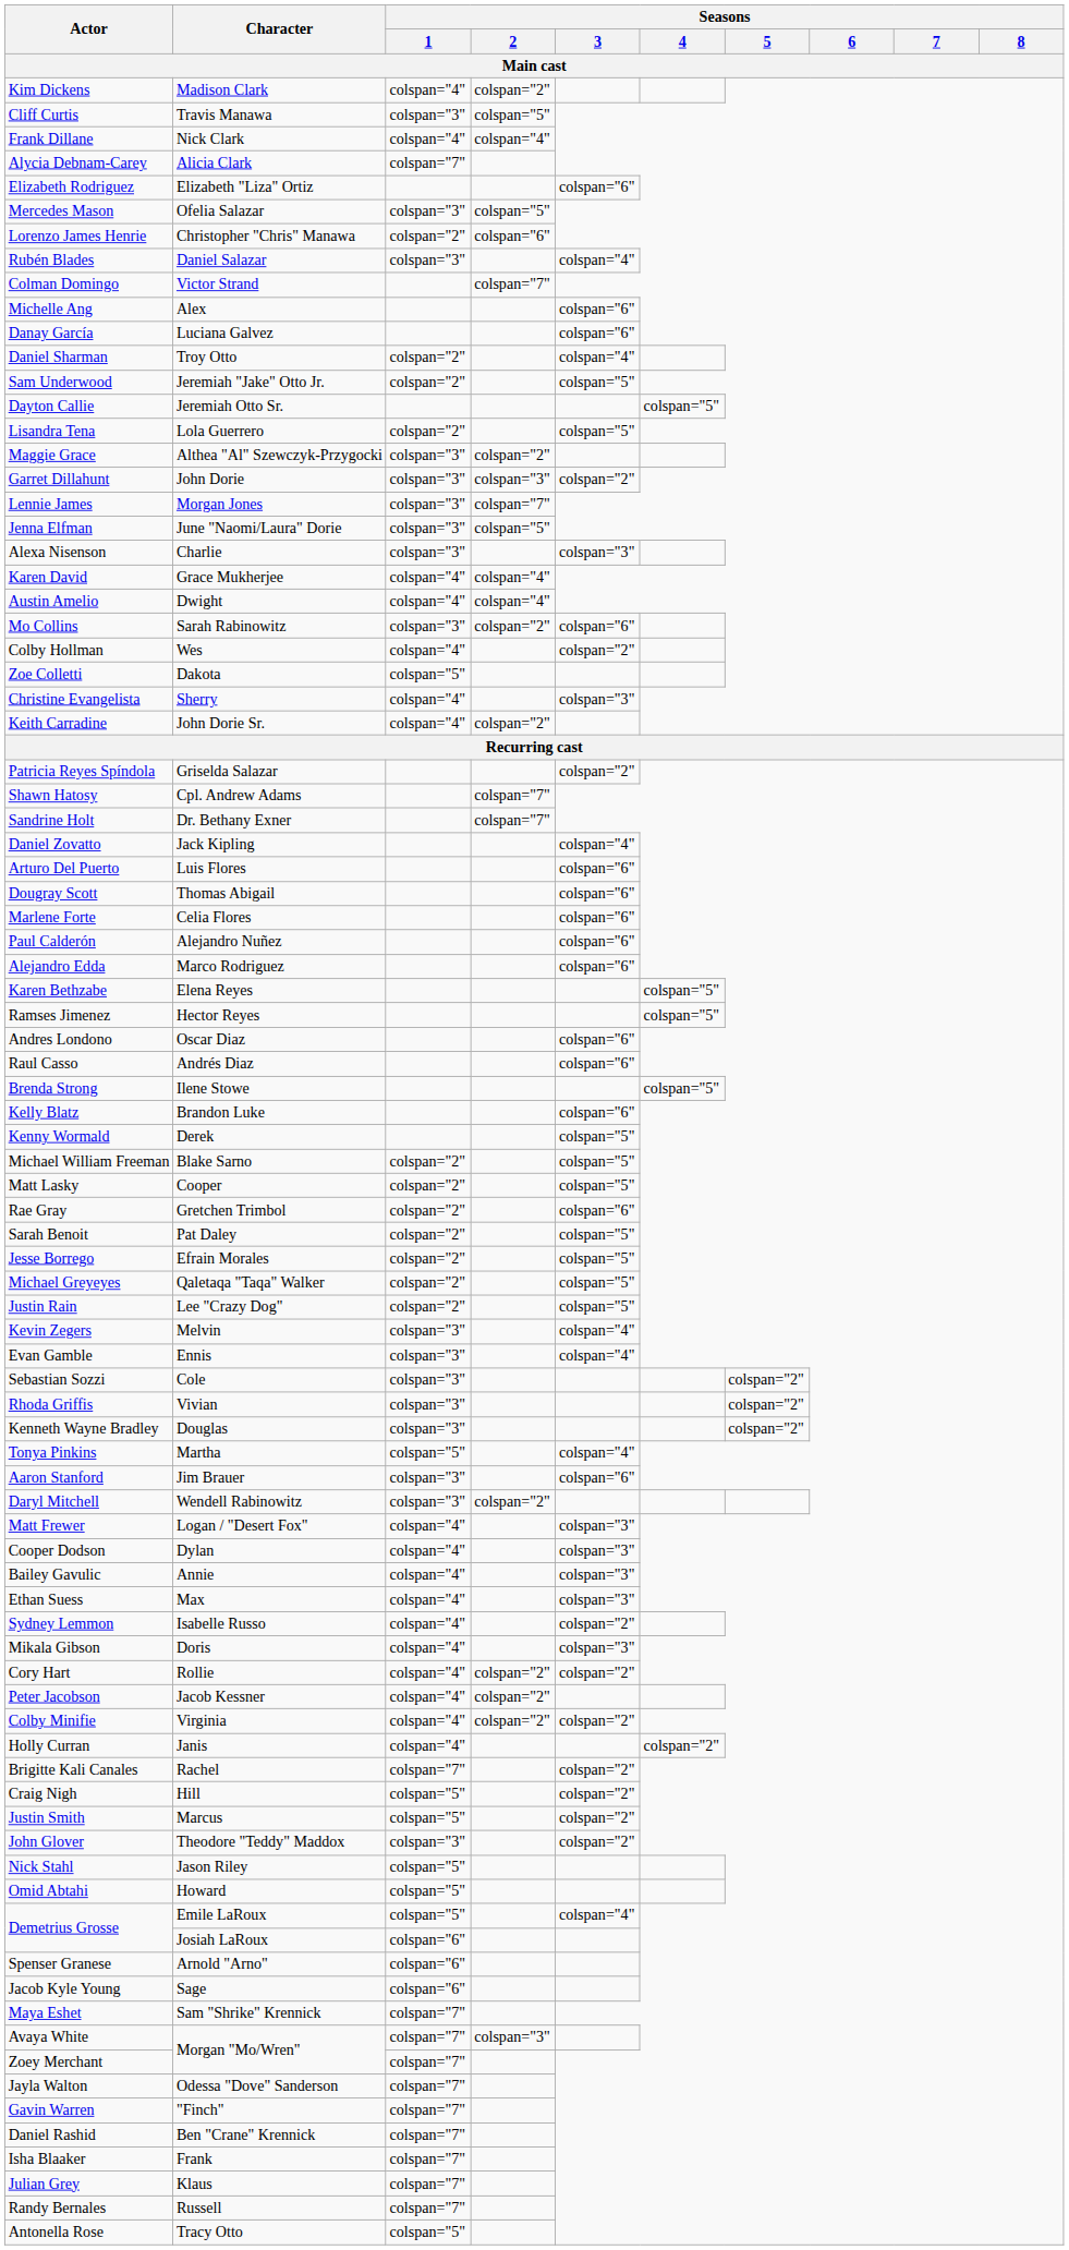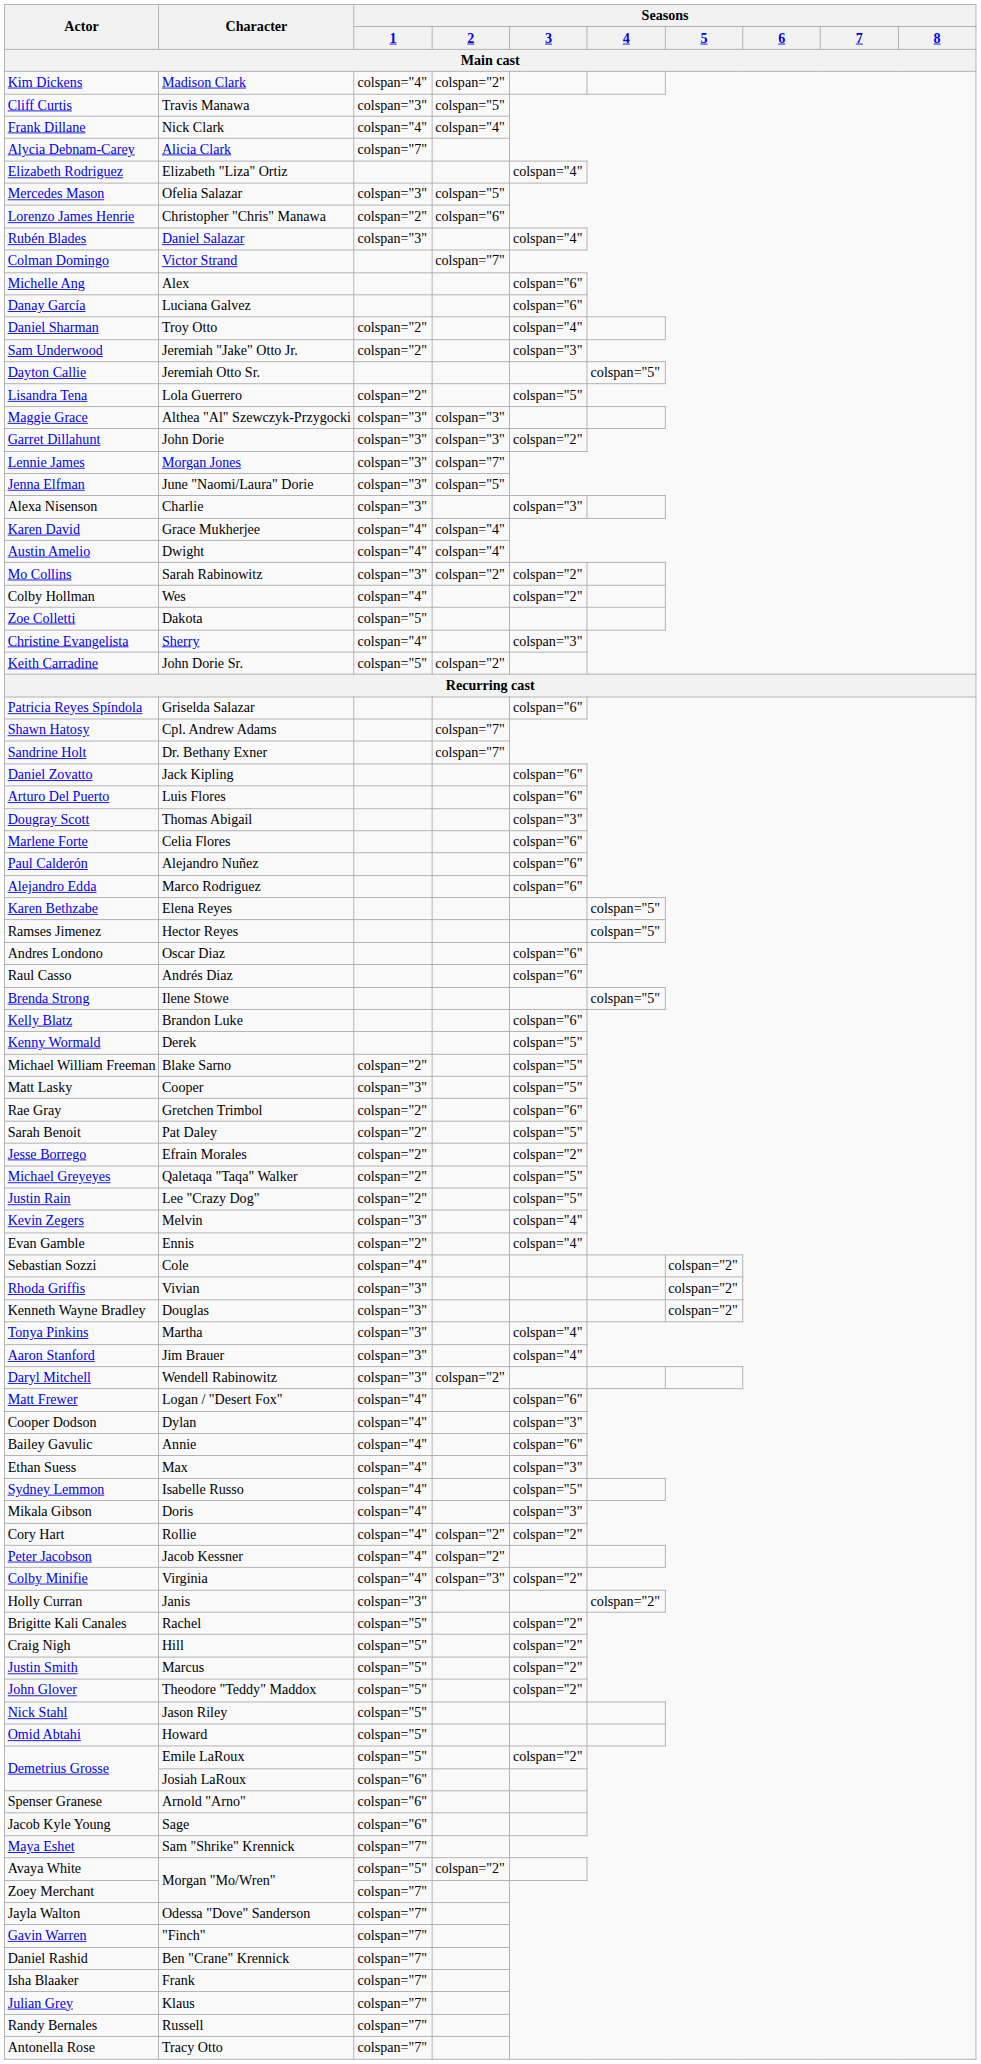Elizabeth Rodriguez | Seasons / 3: colspan="6" -> colspan="4"
Sam Underwood | Seasons / 3: colspan="5" -> colspan="3"
Maggie Grace | Seasons / 2: colspan="2" -> colspan="3"
Mo Collins | Seasons / 3: colspan="6" -> colspan="2"
Keith Carradine | Seasons / 1: colspan="4" -> colspan="5"
Patricia Reyes Spíndola | Seasons / 3: colspan="2" -> colspan="6"
Daniel Zovatto | Seasons / 3: colspan="4" -> colspan="6"
Dougray Scott | Seasons / 3: colspan="6" -> colspan="3"
Matt Lasky | Seasons / 1: colspan="2" -> colspan="3"
Jesse Borrego | Seasons / 3: colspan="5" -> colspan="2"
Evan Gamble | Seasons / 1: colspan="3" -> colspan="2"
Sebastian Sozzi | Seasons / 1: colspan="3" -> colspan="4"
Tonya Pinkins | Seasons / 1: colspan="5" -> colspan="3"
Aaron Stanford | Seasons / 3: colspan="6" -> colspan="4"
Matt Frewer | Seasons / 3: colspan="3" -> colspan="6"
Bailey Gavulic | Seasons / 3: colspan="3" -> colspan="6"
Sydney Lemmon | Seasons / 3: colspan="2" -> colspan="5"
Colby Minifie | Seasons / 2: colspan="2" -> colspan="3"
Holly Curran | Seasons / 1: colspan="4" -> colspan="3"
Brigitte Kali Canales | Seasons / 1: colspan="7" -> colspan="5"
John Glover | Seasons / 1: colspan="3" -> colspan="5"
Demetrius Grosse / Emile LaRoux | Seasons / 3: colspan="4" -> colspan="2"
Avaya White | Seasons / 1: colspan="7" -> colspan="5"
Avaya White | Seasons / 2: colspan="3" -> colspan="2"
Antonella Rose | Seasons / 1: colspan="5" -> colspan="7"
